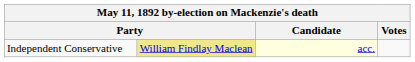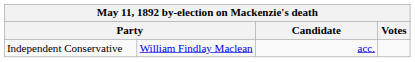Independent Conservative | column 2: khaki background -> no background
Independent Conservative | Candidate: lightyellow background -> no background
